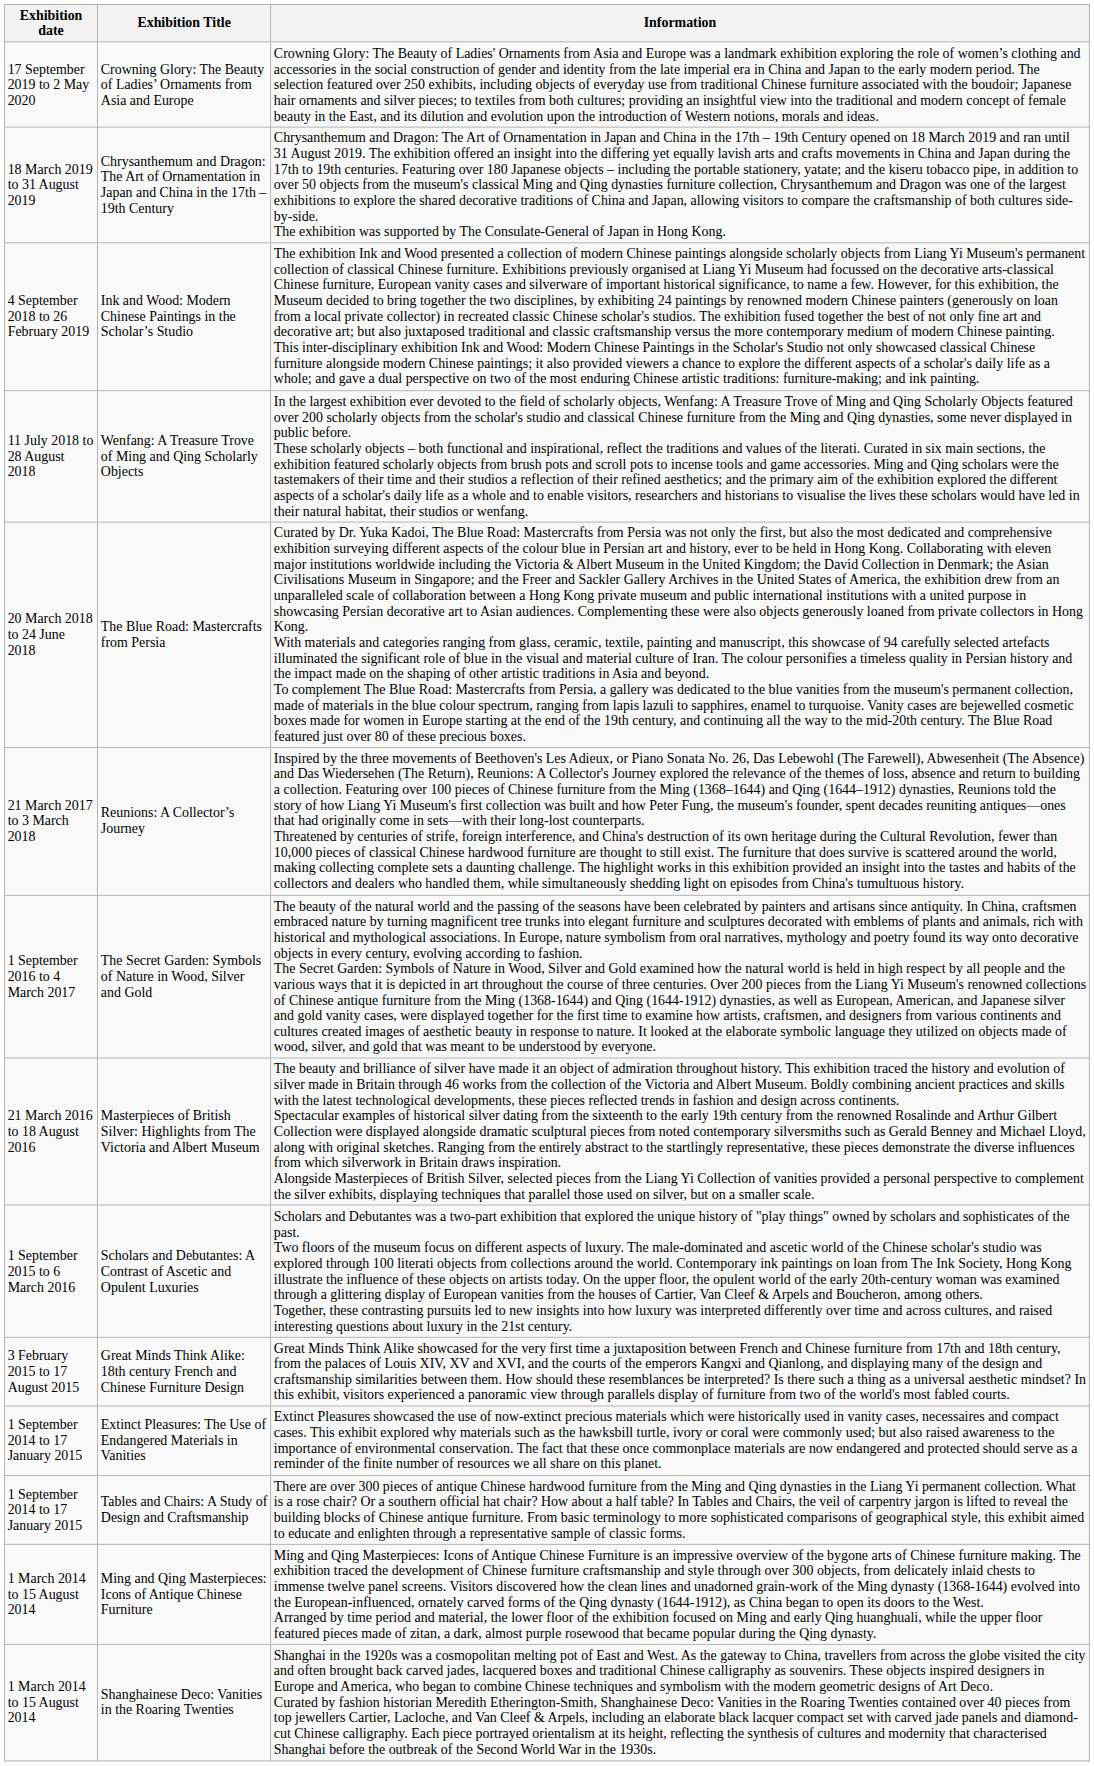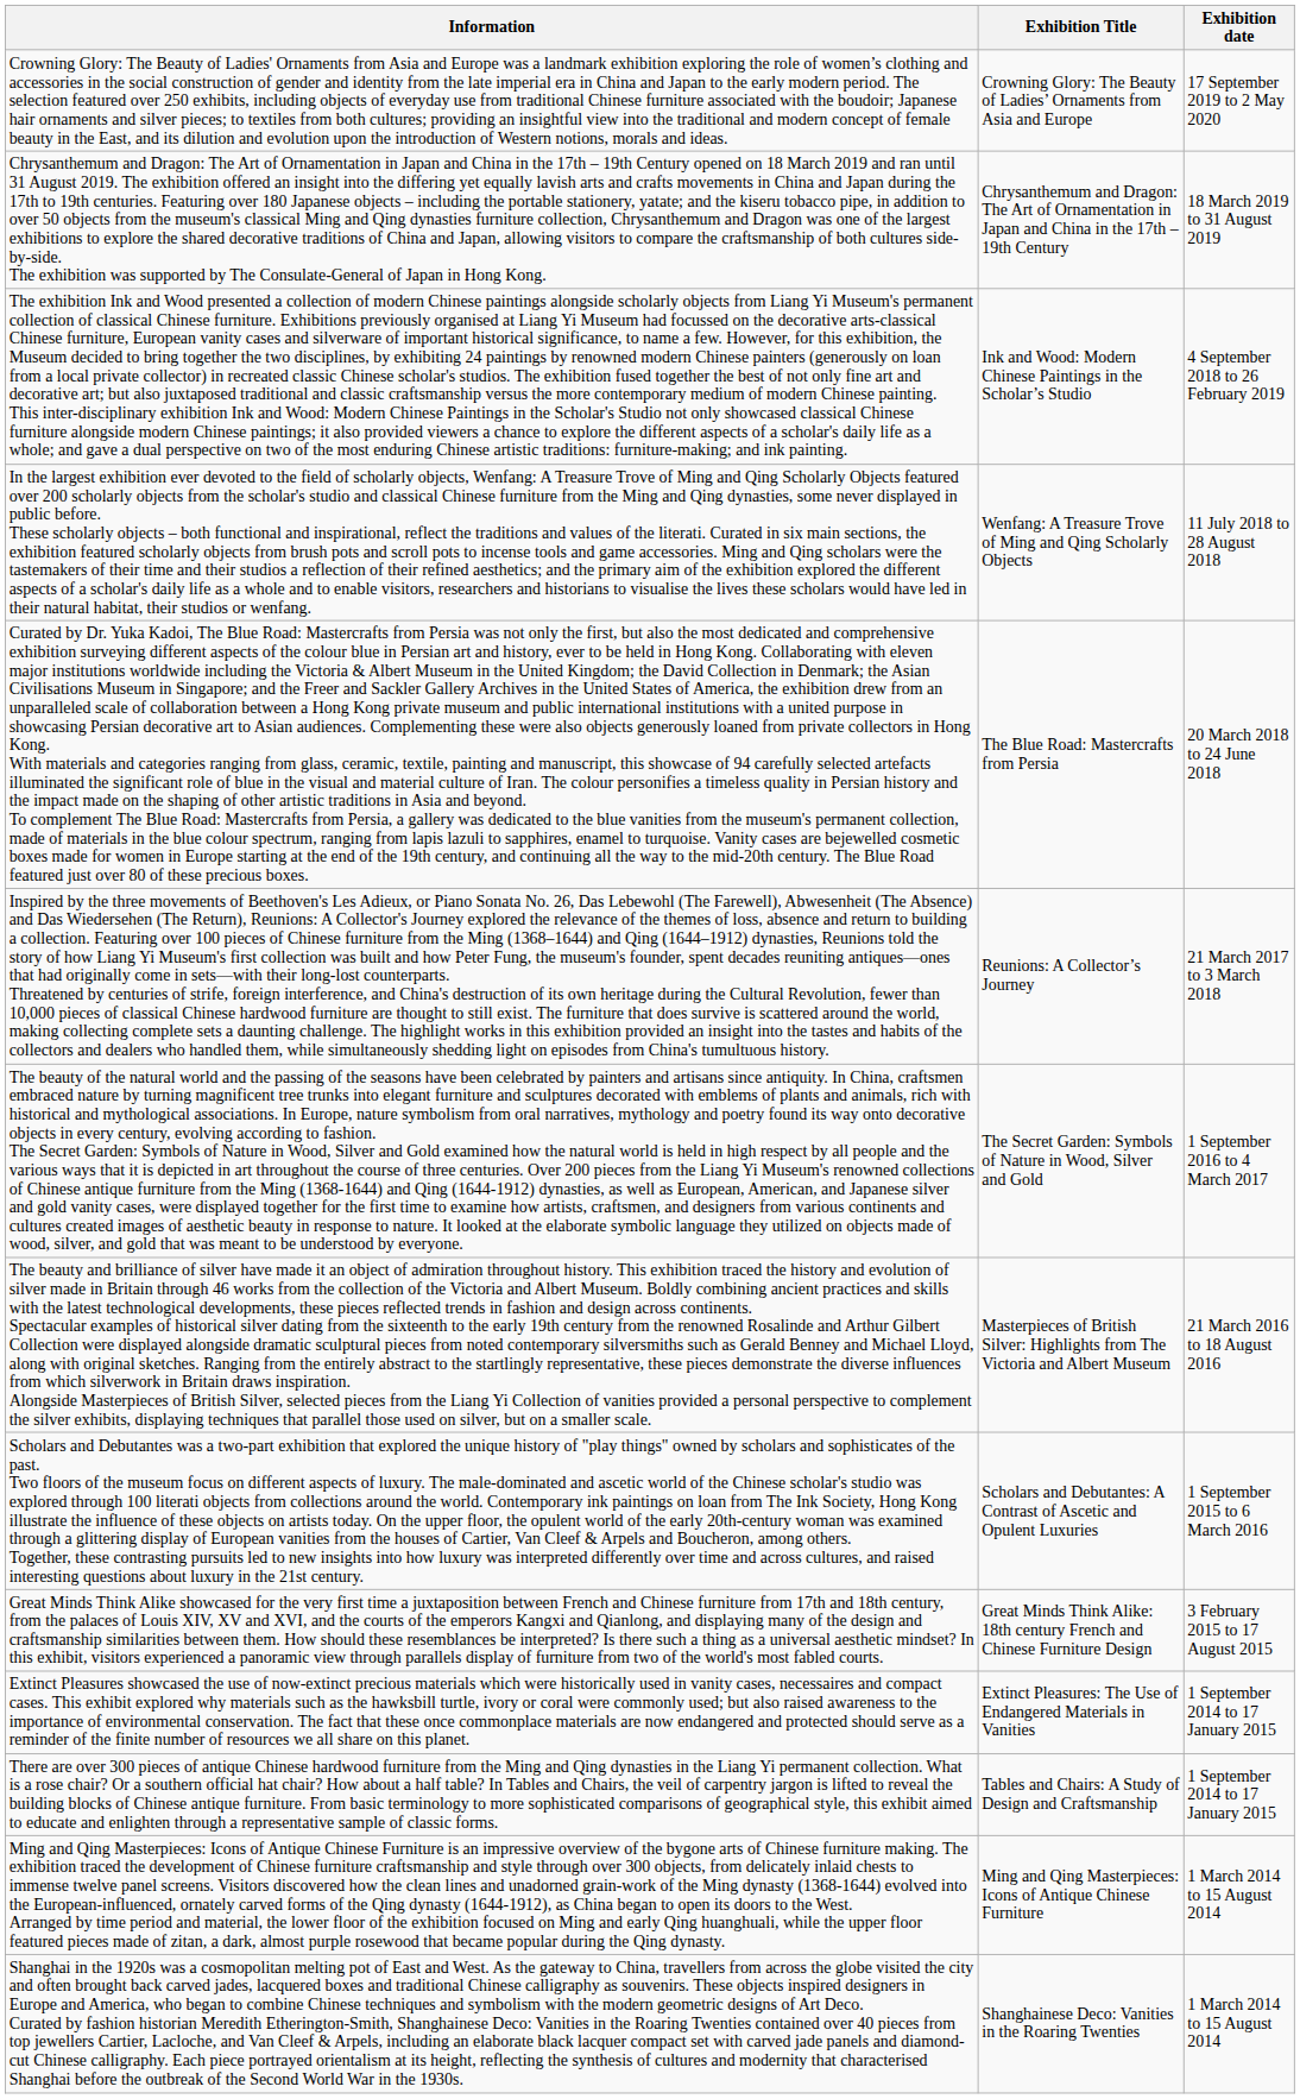columns swapped: Exhibition date <-> Information
